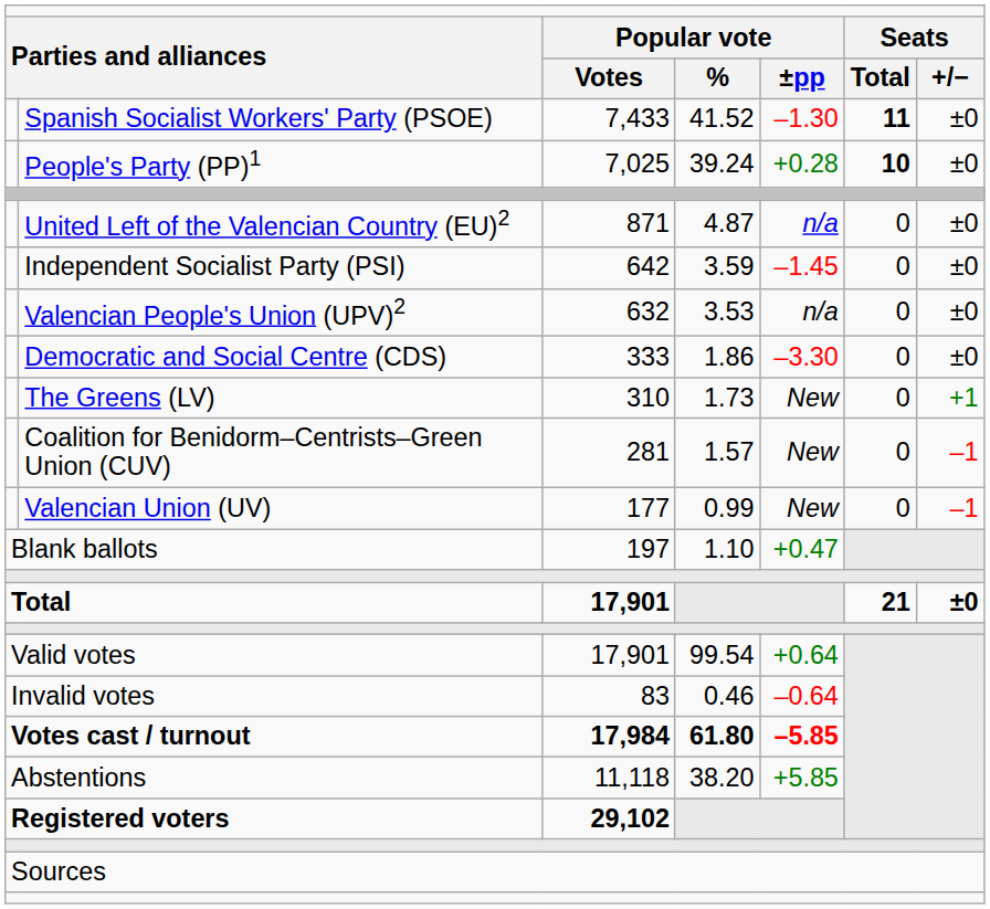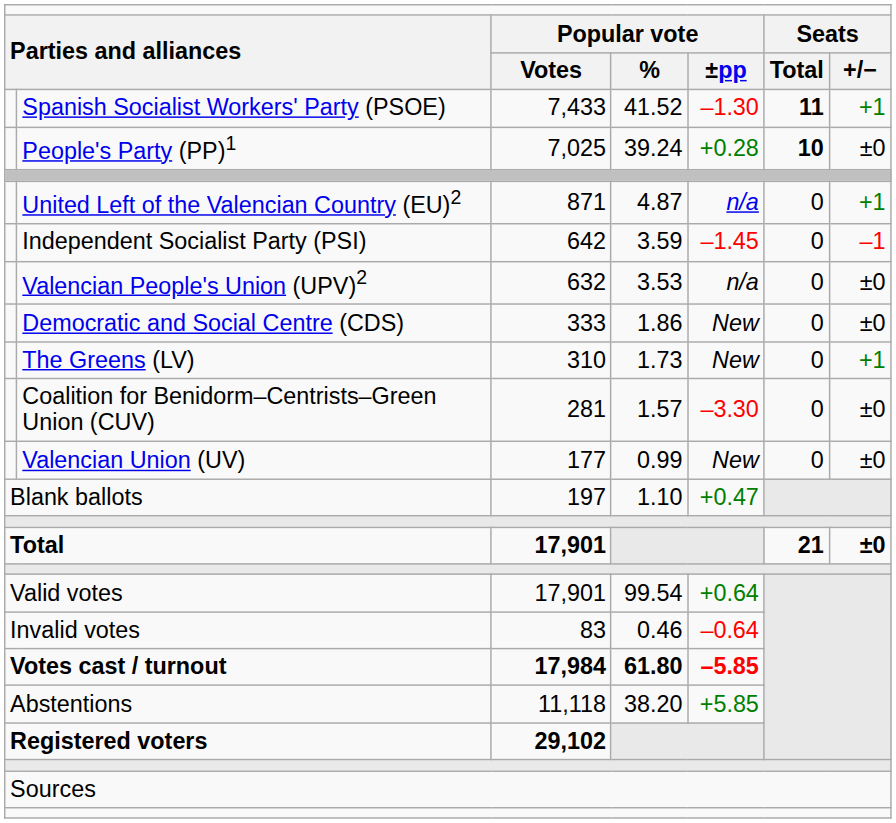Spanish Socialist Workers' Party (PSOE) | column 7: ±0 -> +1
United Left of the Valencian Country (EU)2 | column 7: ±0 -> +1
Independent Socialist Party (PSI) | column 7: ±0 -> –1
Democratic and Social Centre (CDS) | column 5: –3.30 -> New
Coalition for Benidorm–Centrists–Green Union (CUV) | column 5: New -> –3.30
Coalition for Benidorm–Centrists–Green Union (CUV) | column 7: –1 -> ±0
Valencian Union (UV) | column 7: –1 -> ±0
